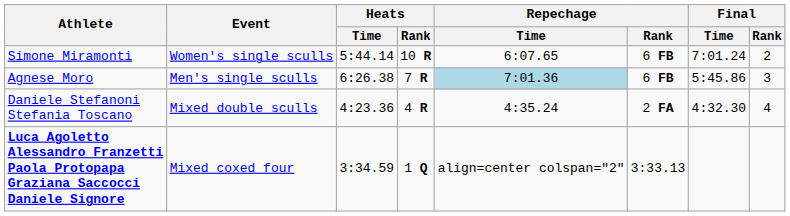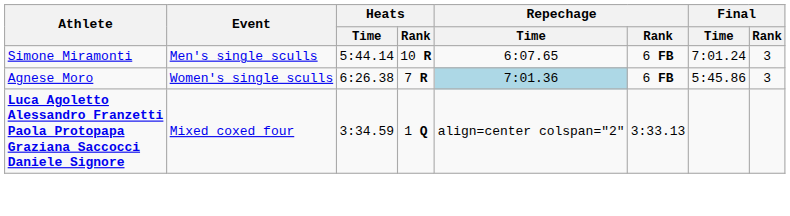Simone Miramonti | Event: Women's single sculls -> Men's single sculls
Simone Miramonti | Final / Rank: 2 -> 3
Agnese Moro | Event: Men's single sculls -> Women's single sculls
- row: Daniele Stefanoni Stefania Toscano | Mixed double sculls | 4:23.36 | 4 R | 4:35.24 | 2 FA | 4:32.30 | 4
